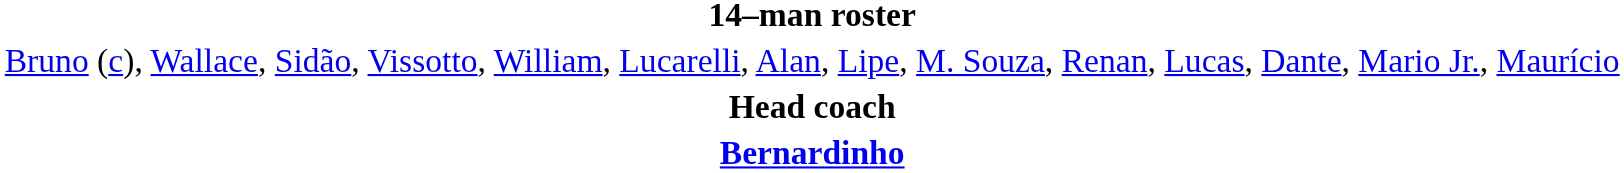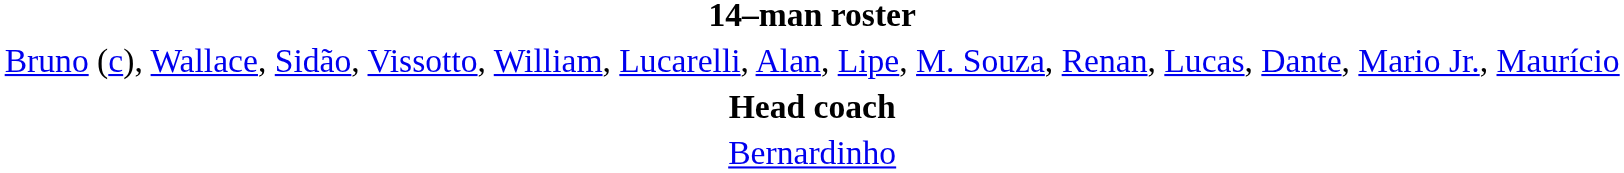row 4 | column 1: bold -> normal
